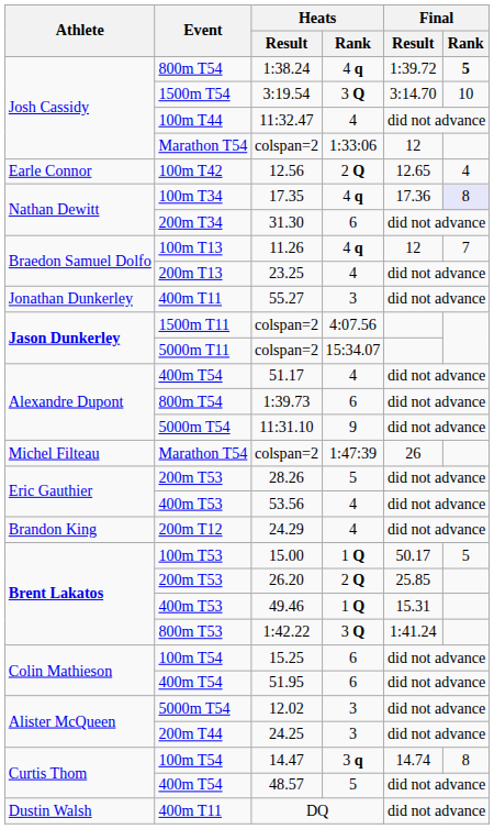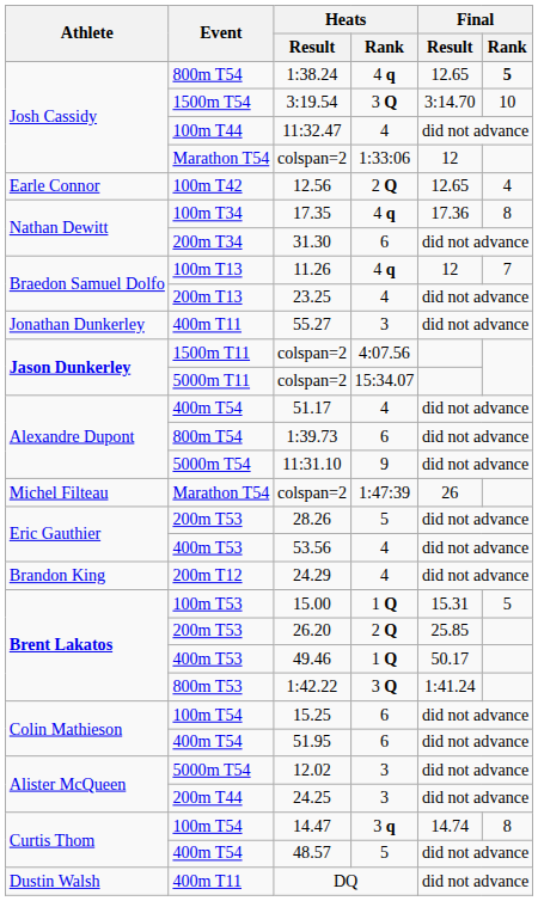1:38.24 | Final / Result: 1:39.72 -> 12.65
17.35 | Final / Rank: lavender background -> no background
15.00 | Final / Result: 50.17 -> 15.31
49.46 | Final / Result: 15.31 -> 50.17
